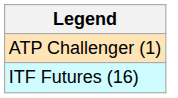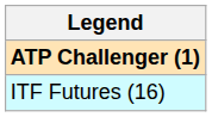row 2 | column 1: normal -> bold
